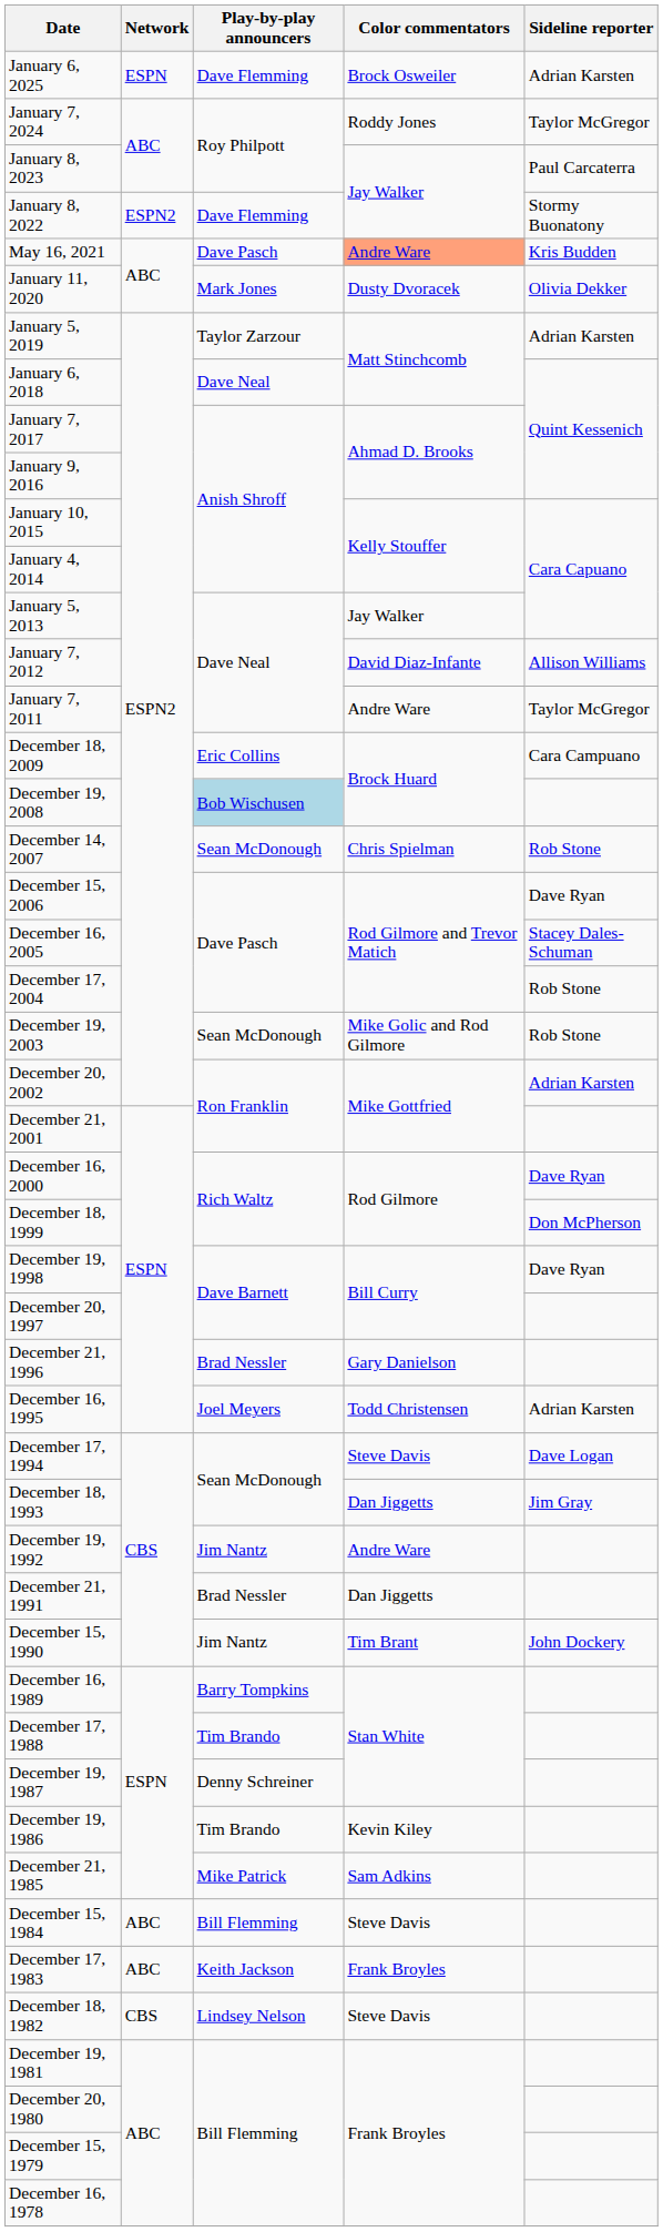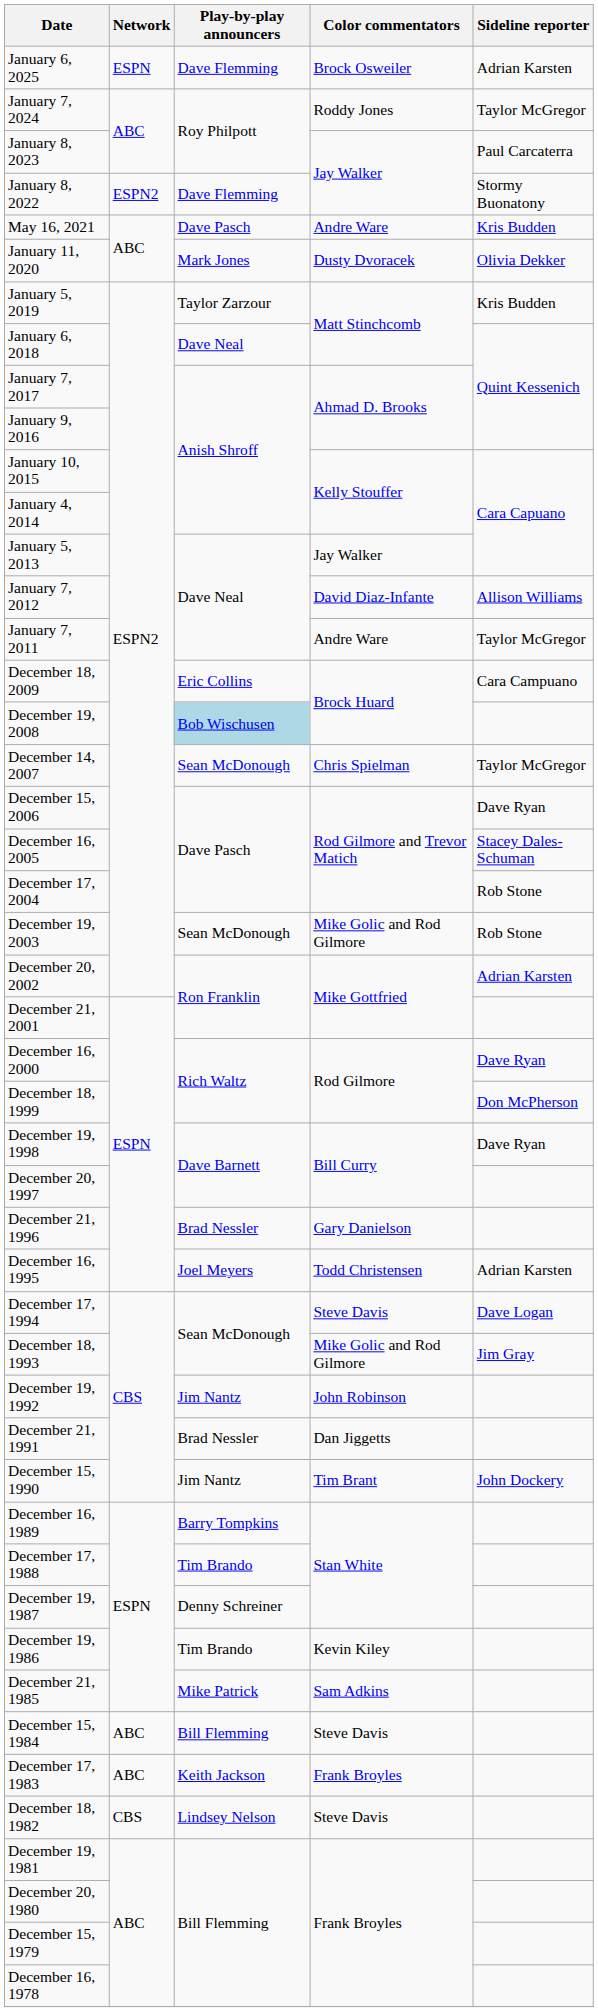May 16, 2021 | Color commentators: lightsalmon background -> no background
January 5, 2019 | Sideline reporter: Adrian Karsten -> Kris Budden
December 14, 2007 | Sideline reporter: Rob Stone -> Taylor McGregor
December 18, 1993 | Color commentators: Dan Jiggetts -> Mike Golic and Rod Gilmore
December 19, 1992 | Color commentators: Andre Ware -> John Robinson
